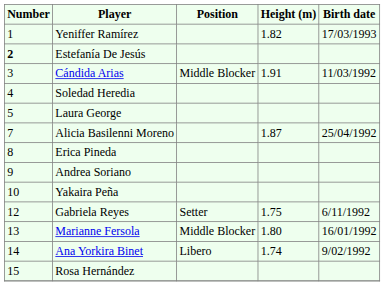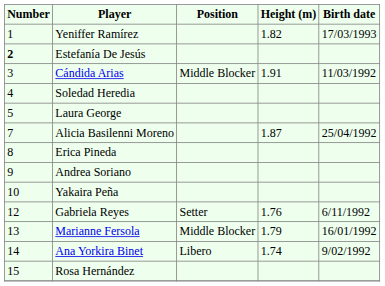Gabriela Reyes | Height (m): 1.75 -> 1.76
Marianne Fersola | Height (m): 1.80 -> 1.79
